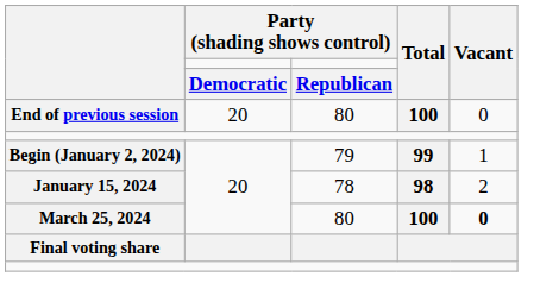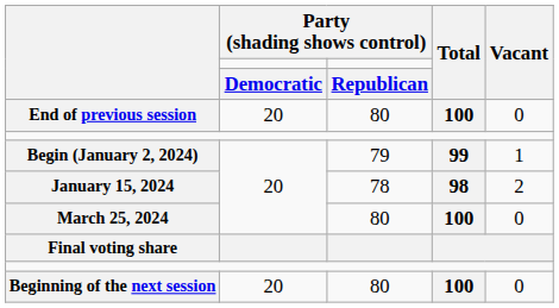March 25, 2024 | Vacant: bold -> normal
+ row: Beginning of the next session | 20 | 80 | 100 | 0
